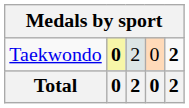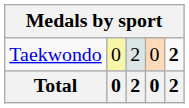Taekwondo | column 2: bold -> normal
